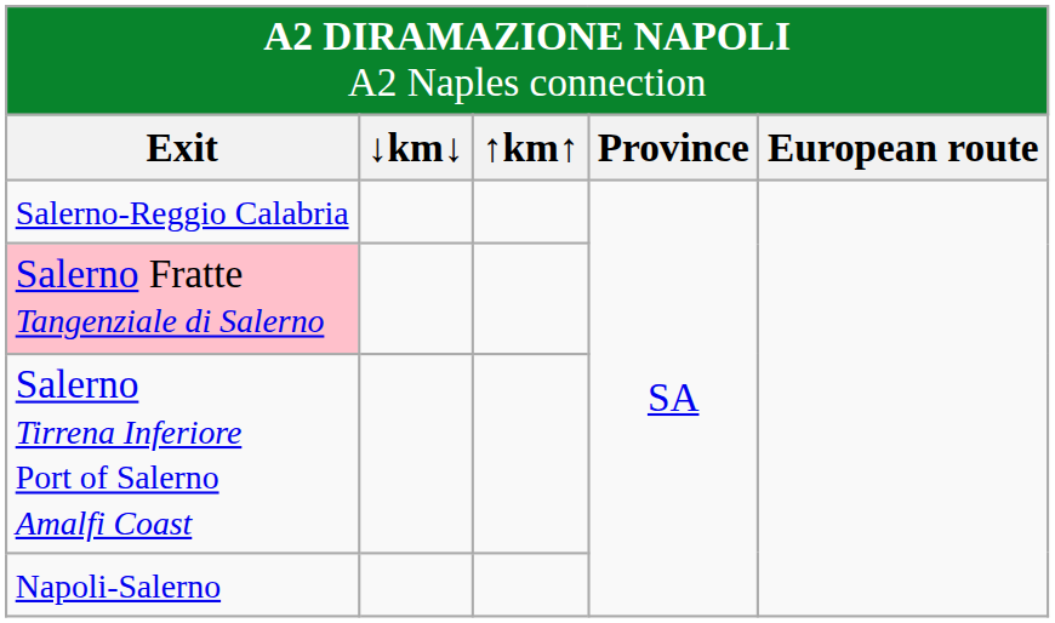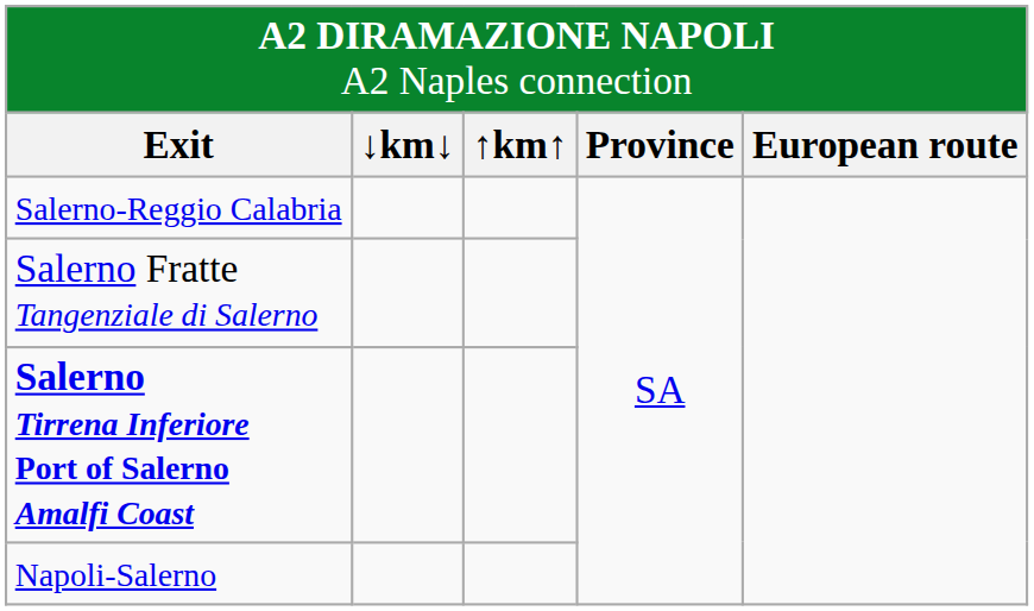Salerno Fratte Tangenziale di Salerno | column 1: pink background -> no background
Salerno Tirrena Inferiore Port of Salerno Amalfi Coast | column 1: normal -> bold
